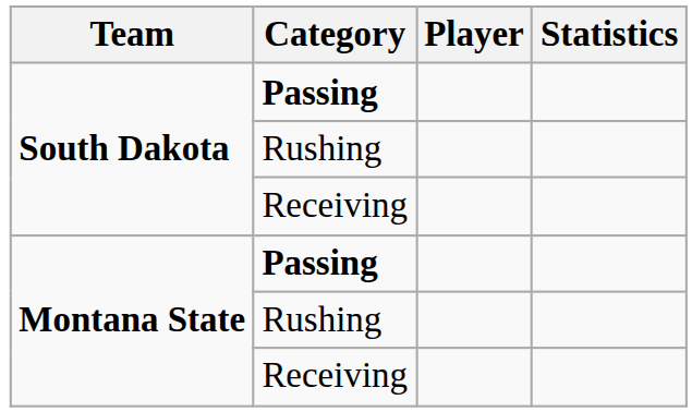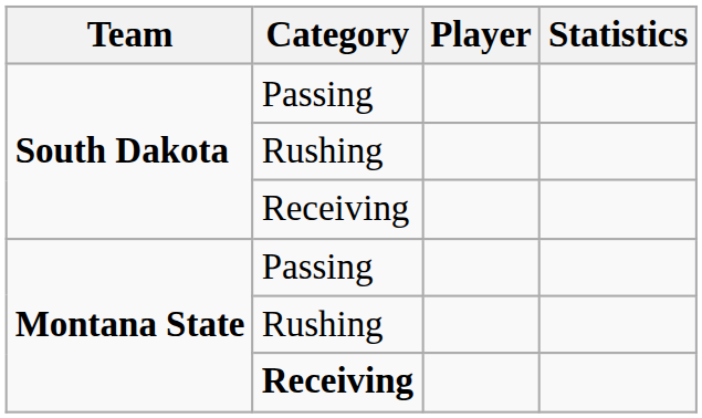South Dakota / Passing | Category: bold -> normal
Montana State / Passing | Category: bold -> normal
Montana State / Receiving | Category: normal -> bold
